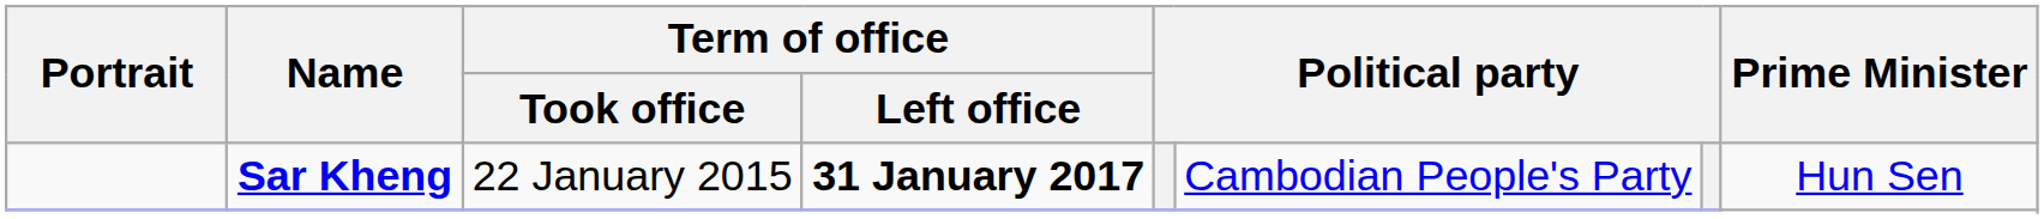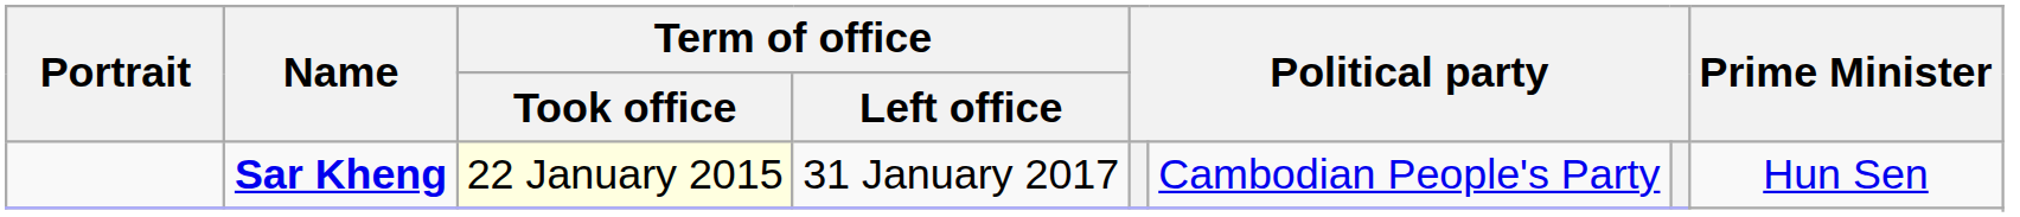Sar Kheng | Term of office / Took office: no background -> lightyellow background
Sar Kheng | Term of office / Left office: bold -> normal
